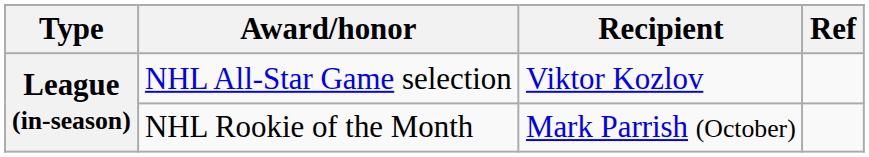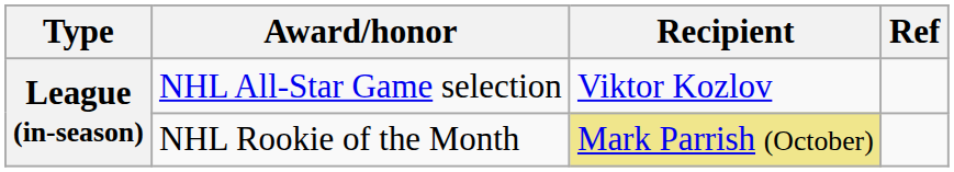NHL Rookie of the Month | Recipient: no background -> khaki background
